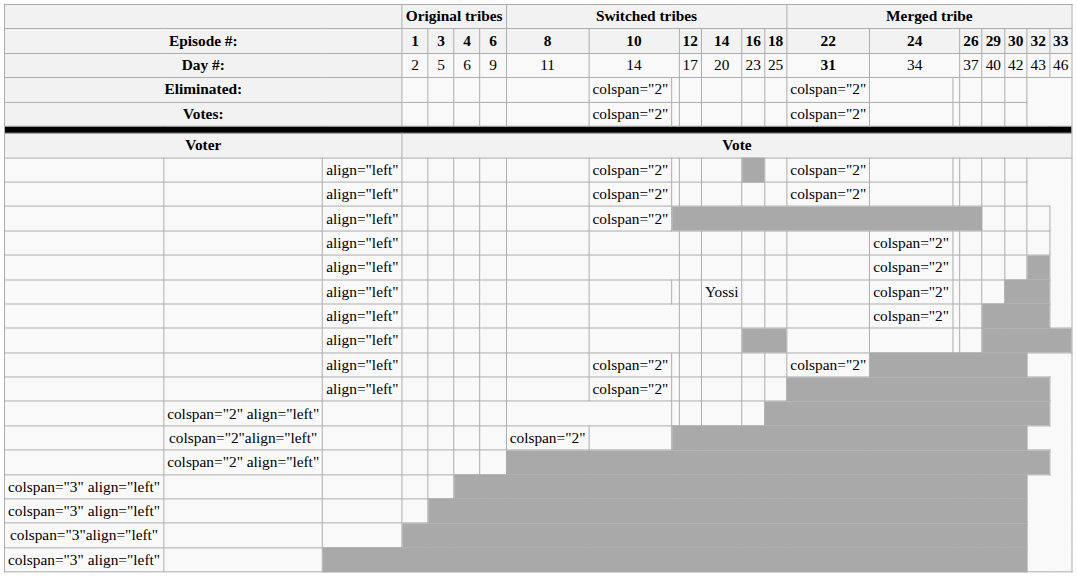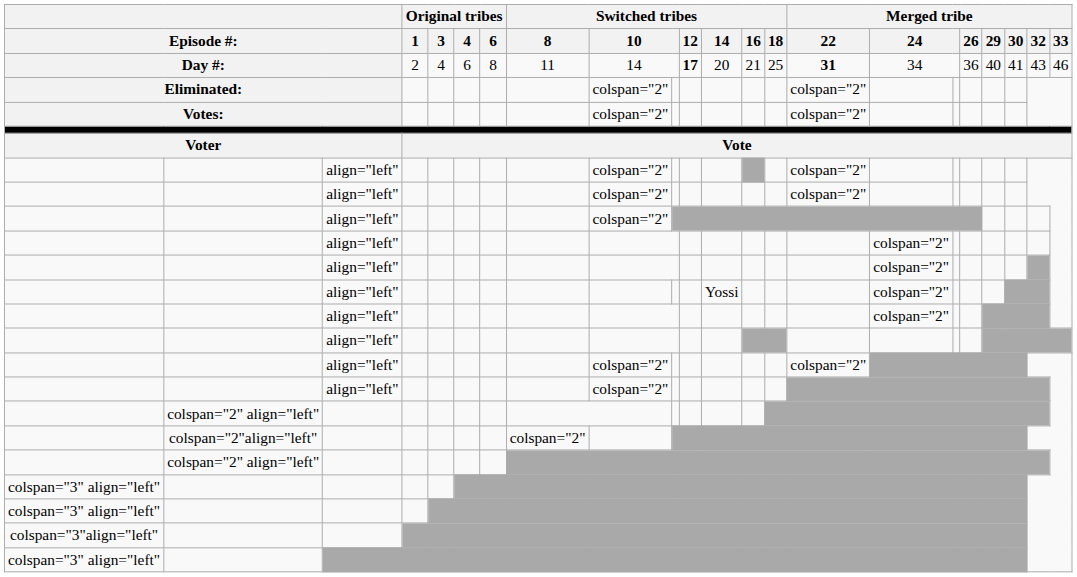Day #: | Original tribes / 3: 5 -> 4
Day #: | Original tribes / 6: 9 -> 8
Day #: | Switched tribes / 12: normal -> bold
Day #: | Switched tribes / 16: 23 -> 21
Day #: | Merged tribe / 26: 37 -> 36
Day #: | Merged tribe / 30: 42 -> 41
